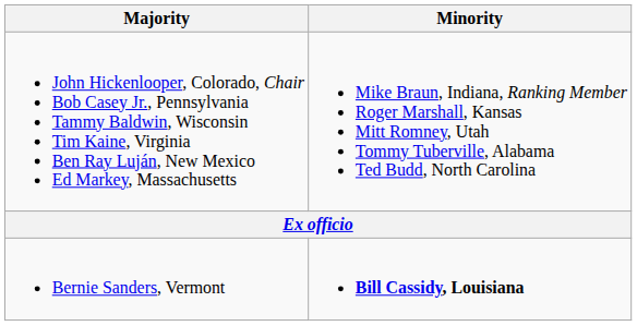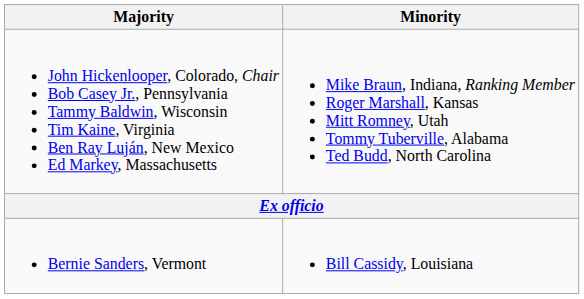Bernie Sanders, Vermont | Minority: bold -> normal
